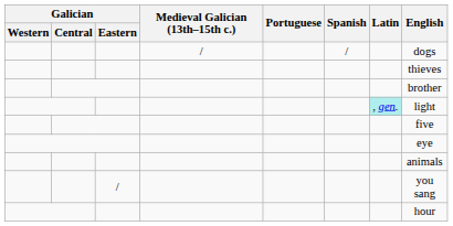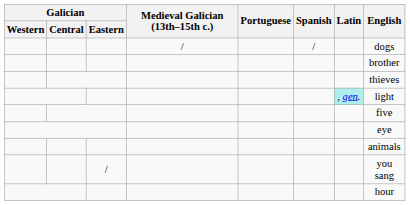row 4 | English: thieves -> brother
row 5 | English: brother -> thieves
